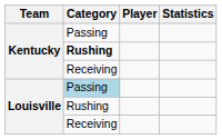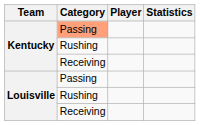Kentucky / Passing | Category: no background -> lightsalmon background
Kentucky / Rushing | Category: bold -> normal
Louisville / Passing | Category: lightblue background -> no background
